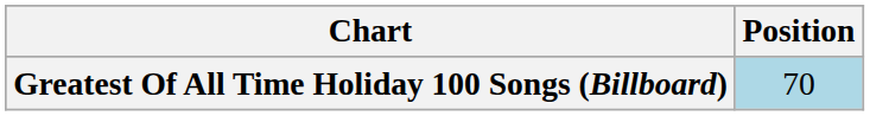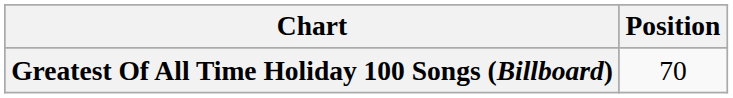row 2 | Position: lightblue background -> no background
